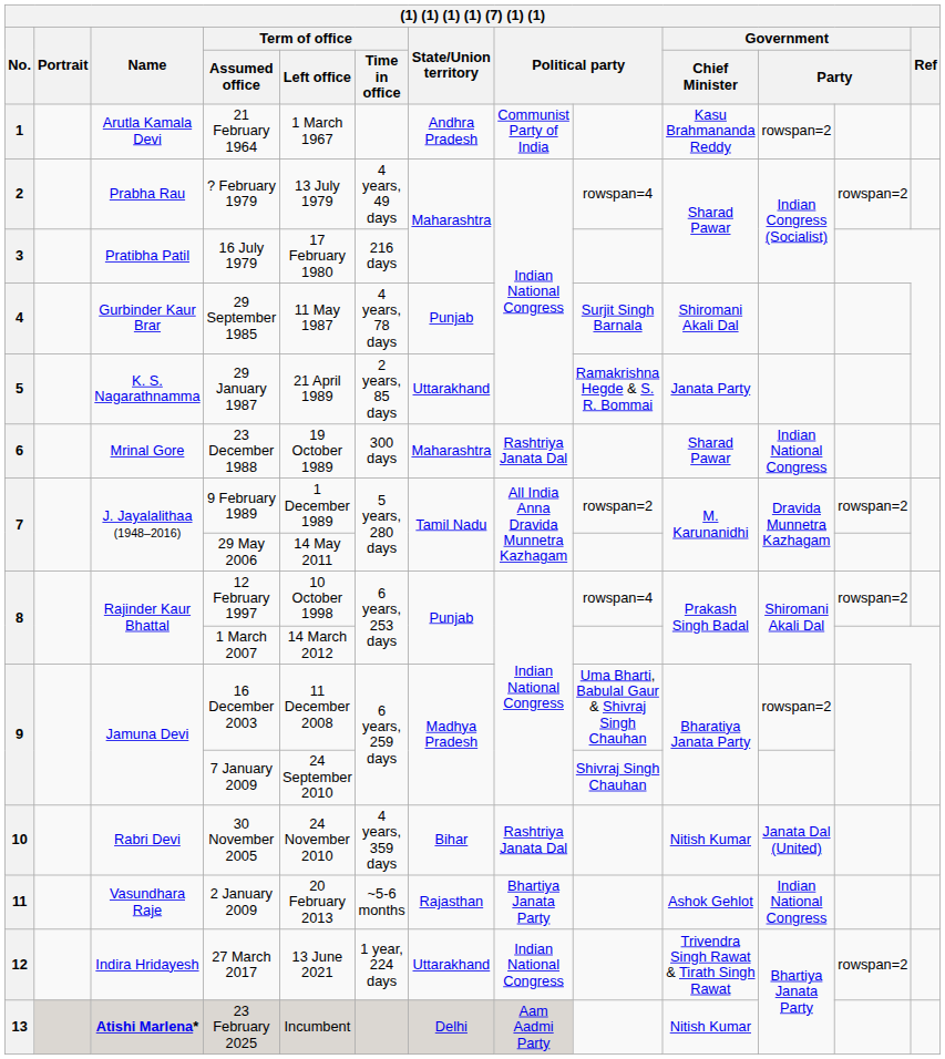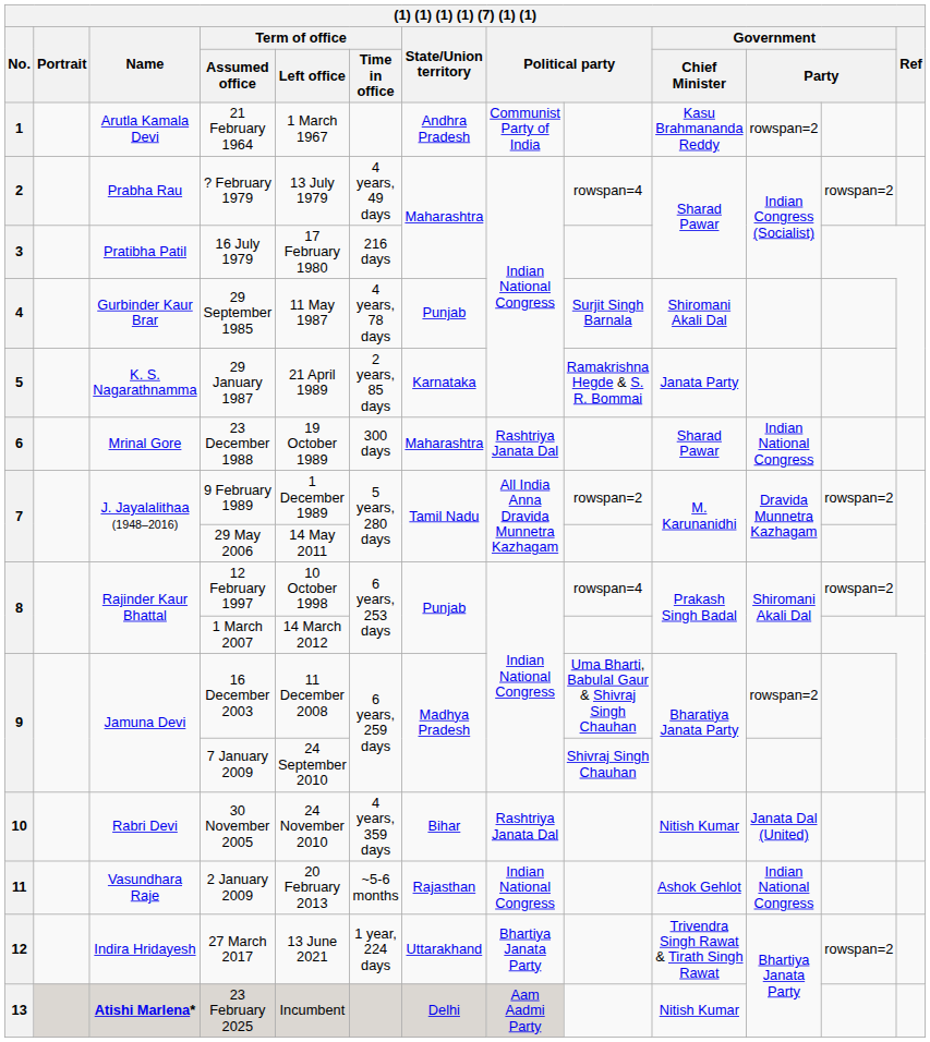29 January 1987 | State/Union territory: Uttarakhand -> Karnataka
2 January 2009 | column 8: Bhartiya Janata Party -> Indian National Congress
27 March 2017 | column 8: Indian National Congress -> Bhartiya Janata Party
